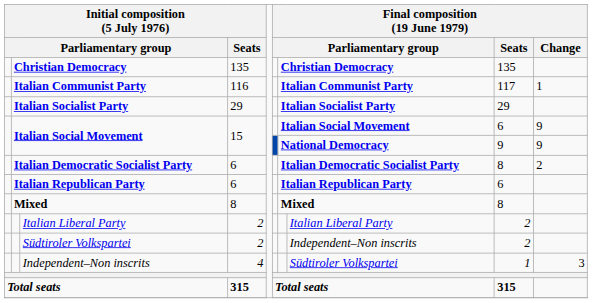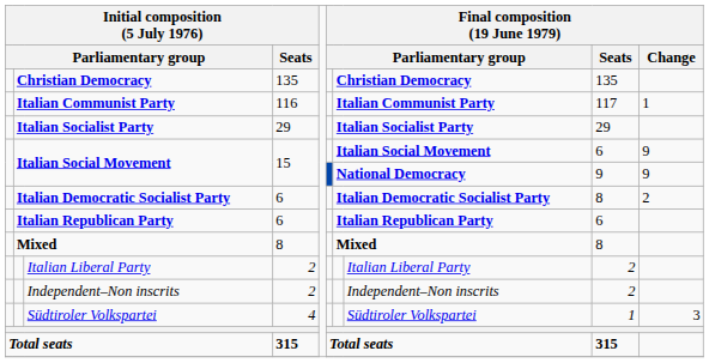row 12 | column 3: Südtiroler Volkspartei -> Independent–Non inscrits
row 13 | column 3: Independent–Non inscrits -> Südtiroler Volkspartei
